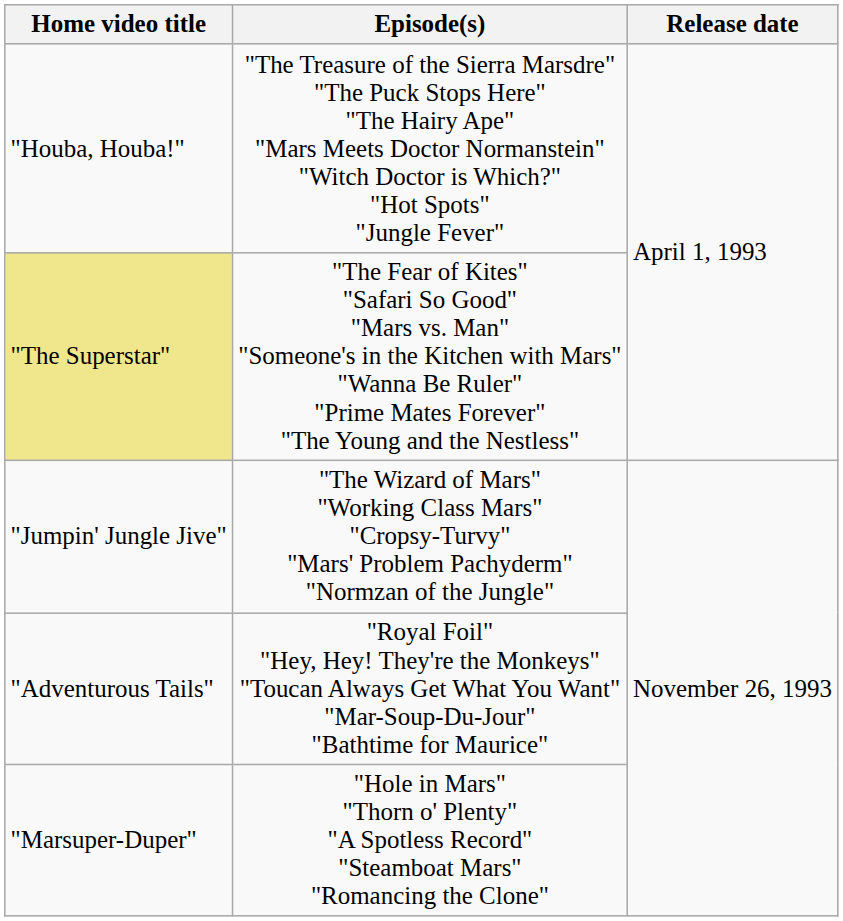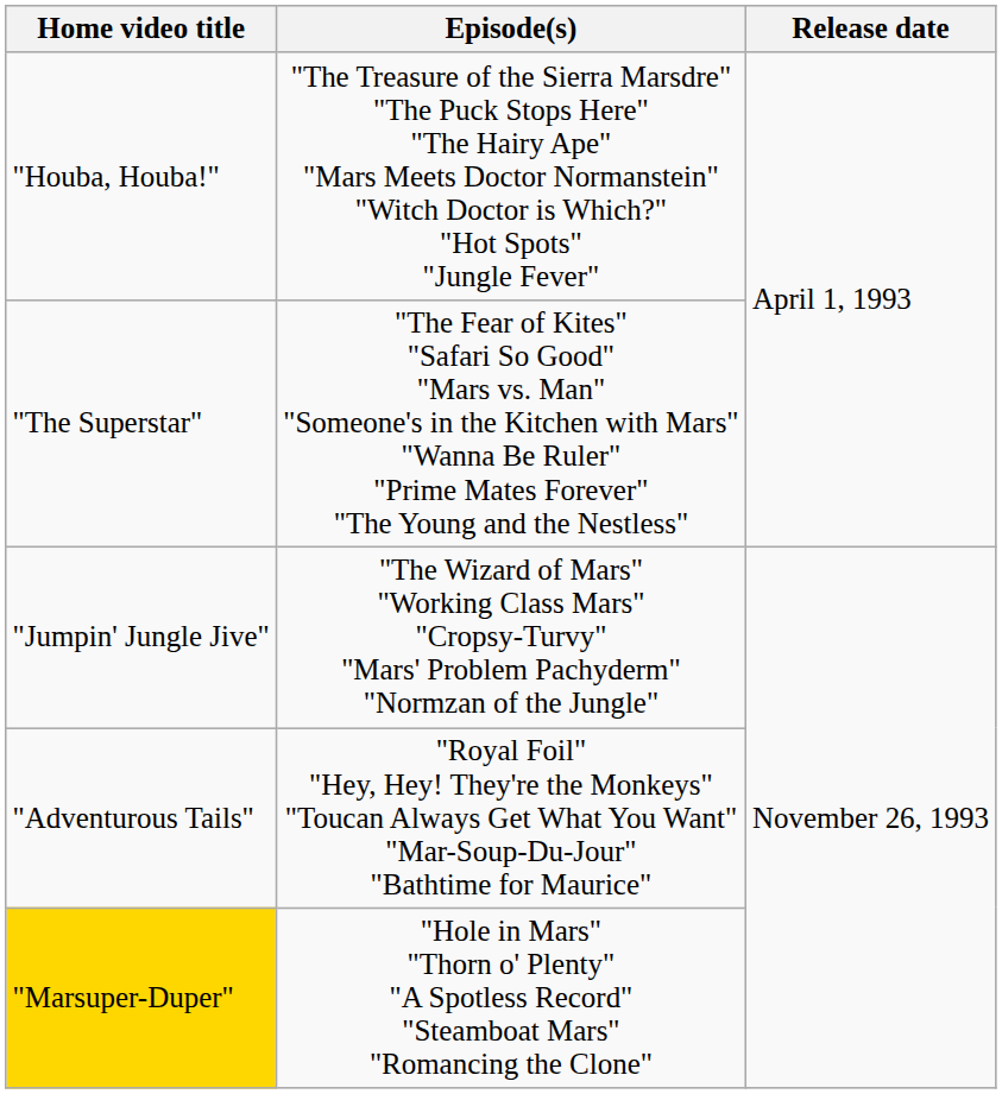"The Superstar" | Home video title: khaki background -> no background
"Marsuper-Duper" | Home video title: no background -> gold background
